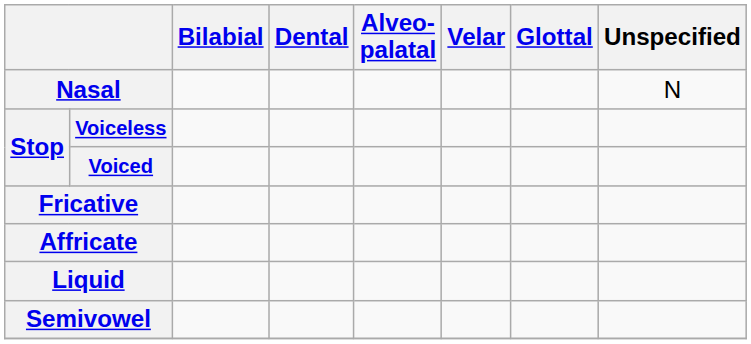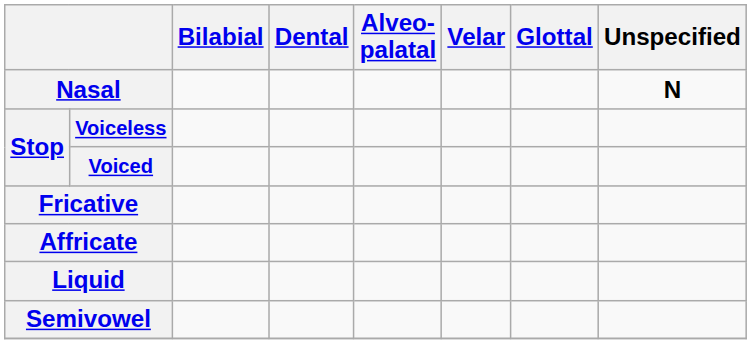Nasal | Unspecified: normal -> bold
